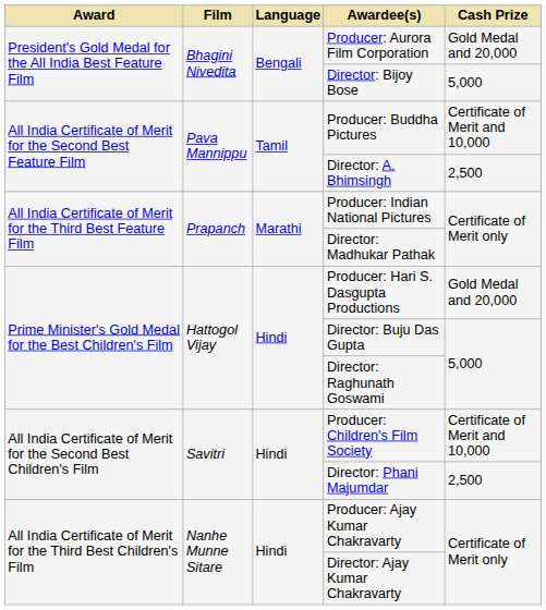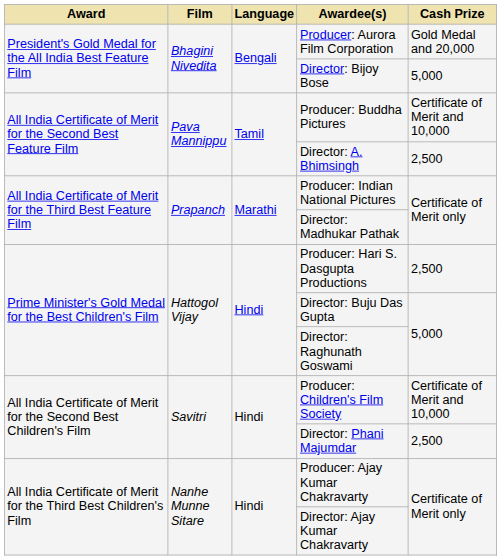Producer: Hari S. Dasgupta Productions | Cash Prize: Gold Medal and 20,000 -> 2,500
